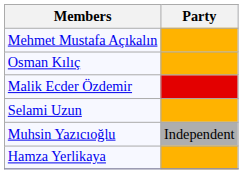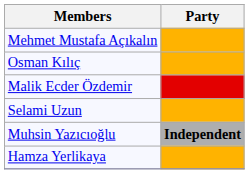Muhsin Yazıcıoğlu | column 2: normal -> bold
